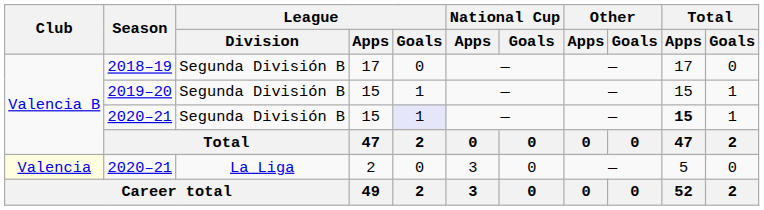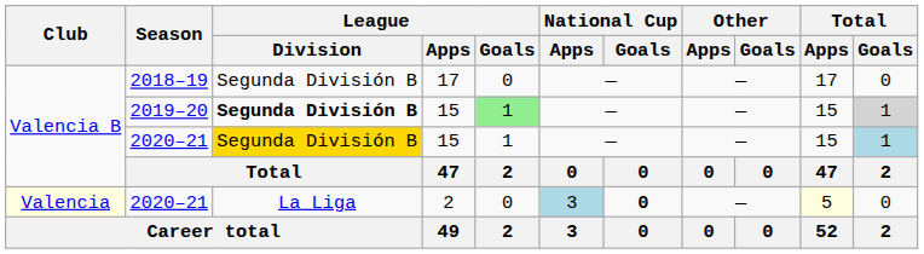2019–20 | League / Division: normal -> bold
2019–20 | League / Goals: no background -> lightgreen background
2019–20 | Total / Goals: no background -> lightgrey background
2020–21 / 15 | League / Division: no background -> gold background
2020–21 / 15 | League / Goals: lavender background -> no background
2020–21 / 15 | Total / Apps: bold -> normal
2020–21 / 15 | Total / Goals: no background -> lightblue background
2020–21 / 2 | National Cup / Apps: no background -> lightblue background
2020–21 / 2 | National Cup / Goals: normal -> bold
2020–21 / 2 | Total / Apps: no background -> lightyellow background
